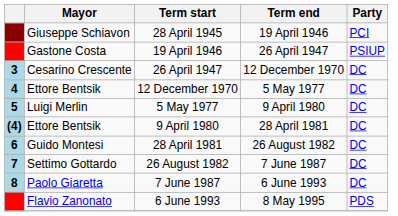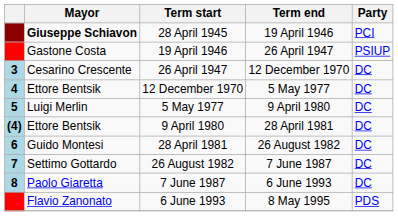28 April 1945 | Mayor: normal -> bold
